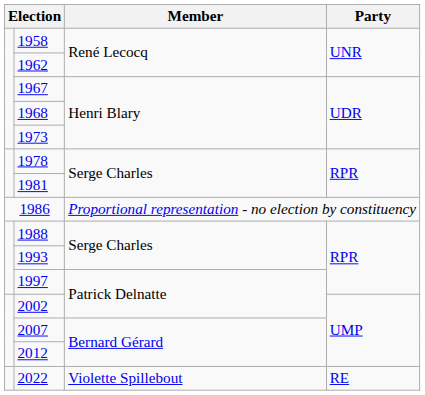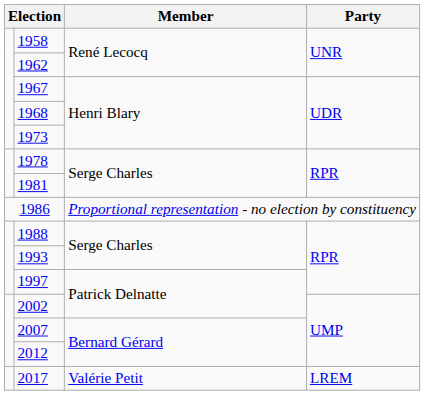+ row: 2017 | Valérie Petit | LREM
- row: 2022 | Violette Spillebout | RE
